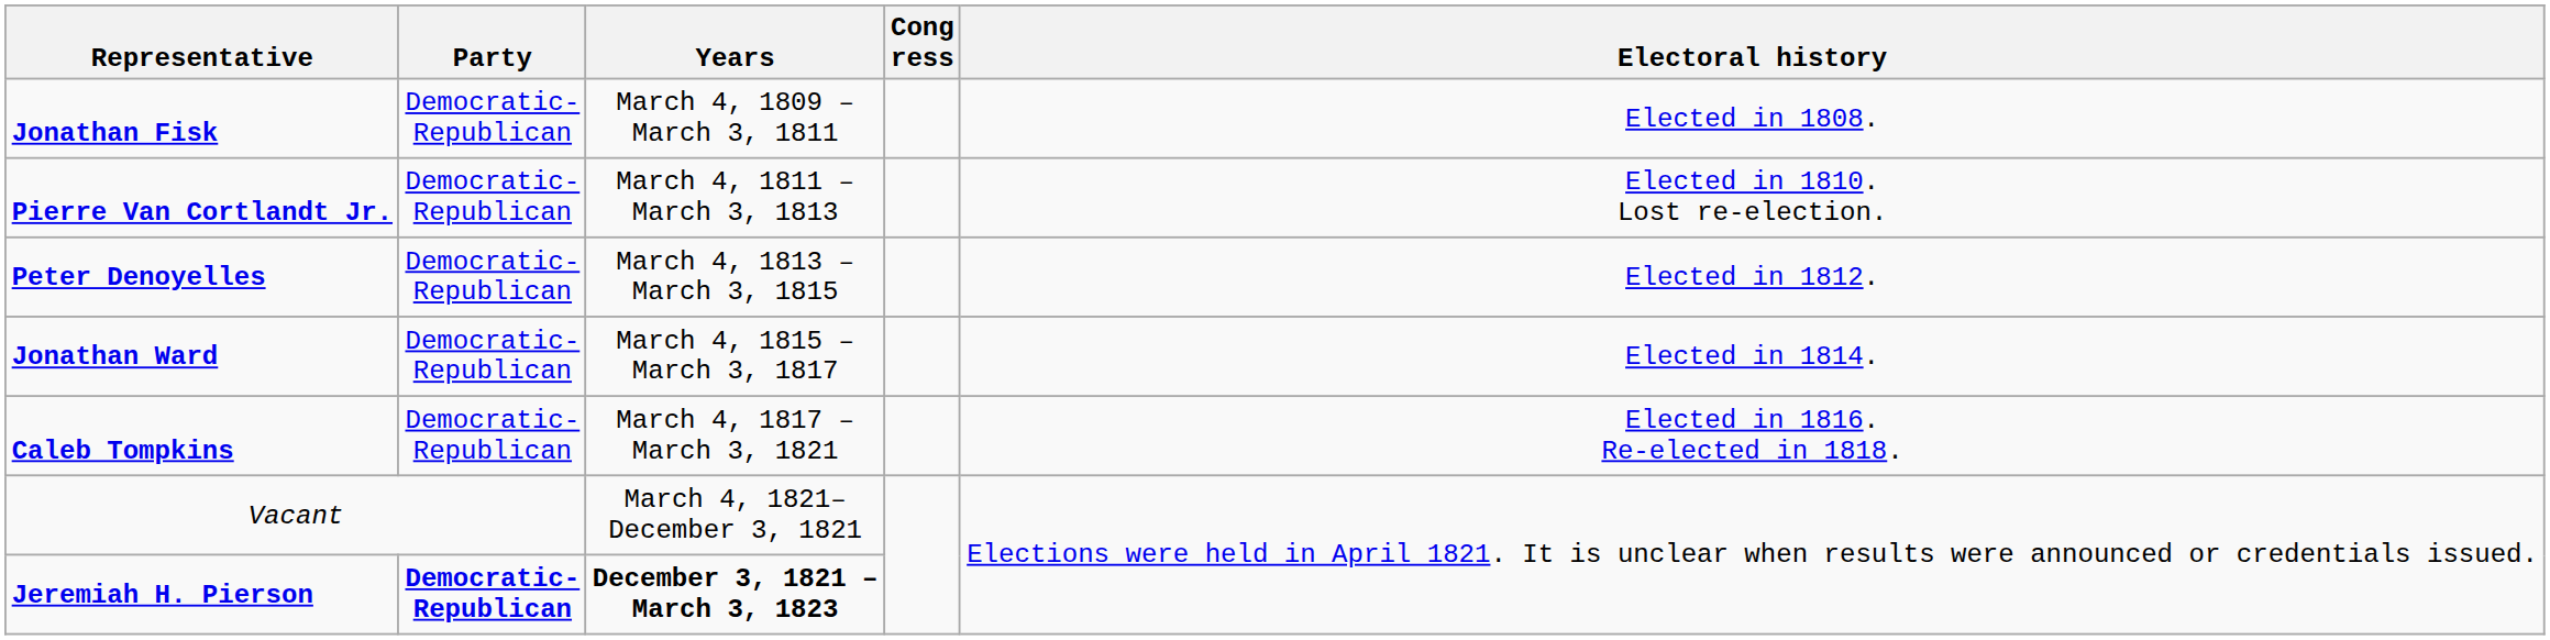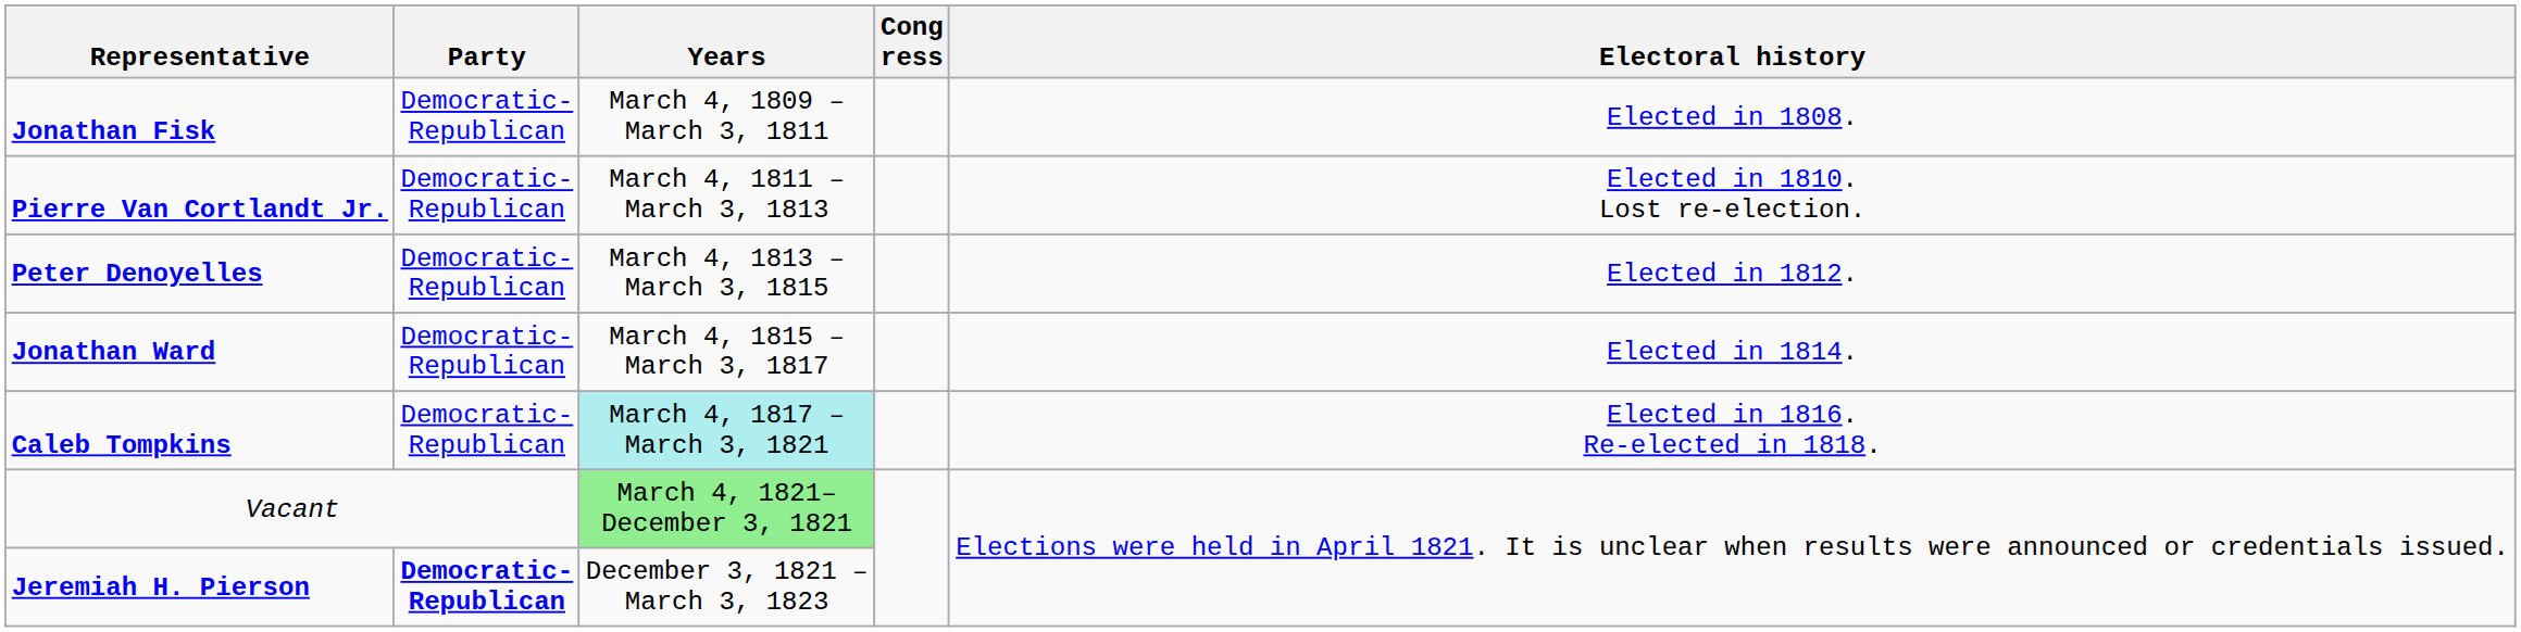Caleb Tompkins | Years: no background -> paleturquoise background
Vacant | Years: no background -> lightgreen background
Jeremiah H. Pierson | Years: bold -> normal
